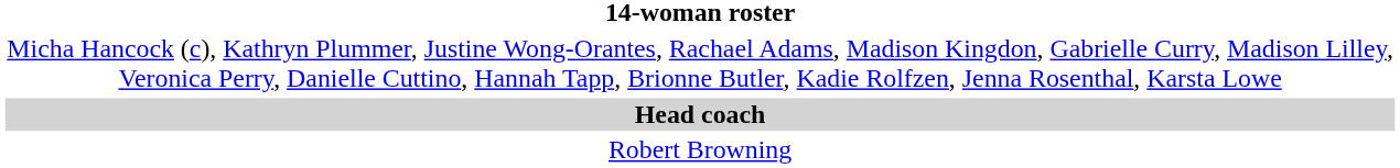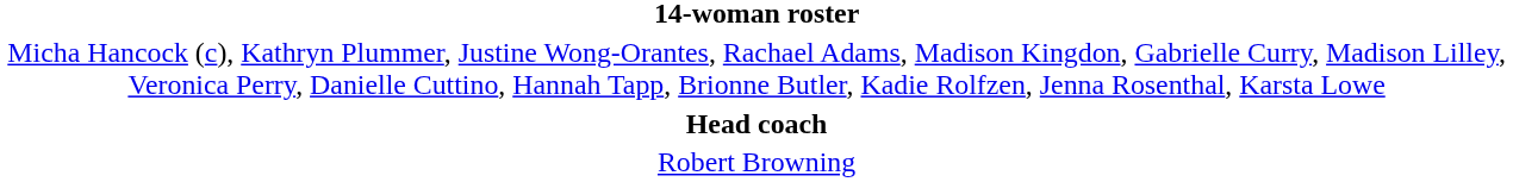row 3 | column 1: lightgrey background -> no background
